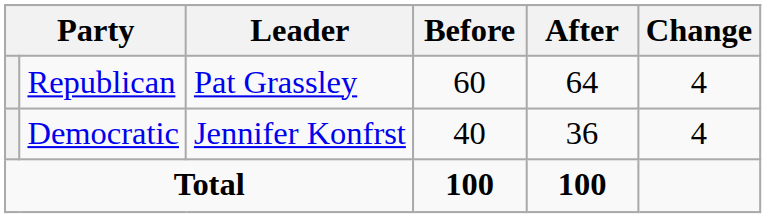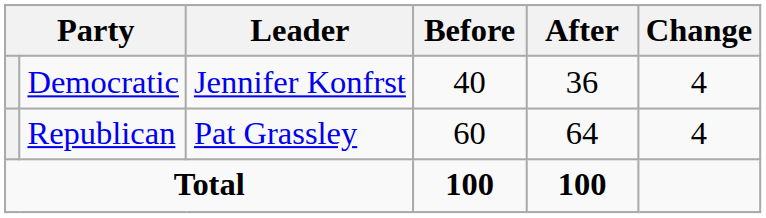rows swapped: Republican <-> Democratic
